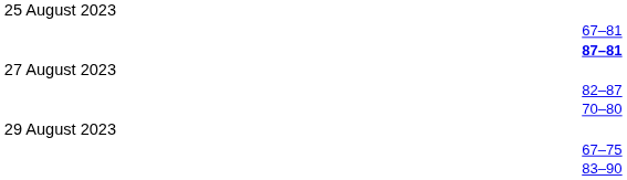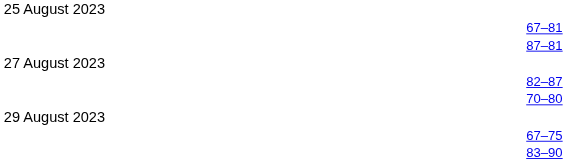87–81 | column 2: bold -> normal
